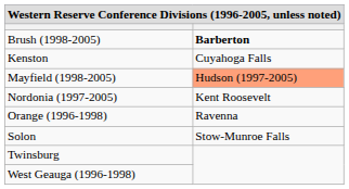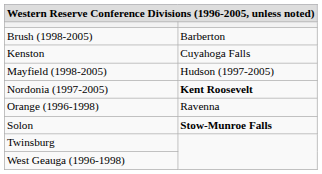Brush (1998-2005) | column 2: bold -> normal
Mayfield (1998-2005) | column 2: lightsalmon background -> no background
Nordonia (1997-2005) | column 2: normal -> bold
Solon | column 2: normal -> bold
